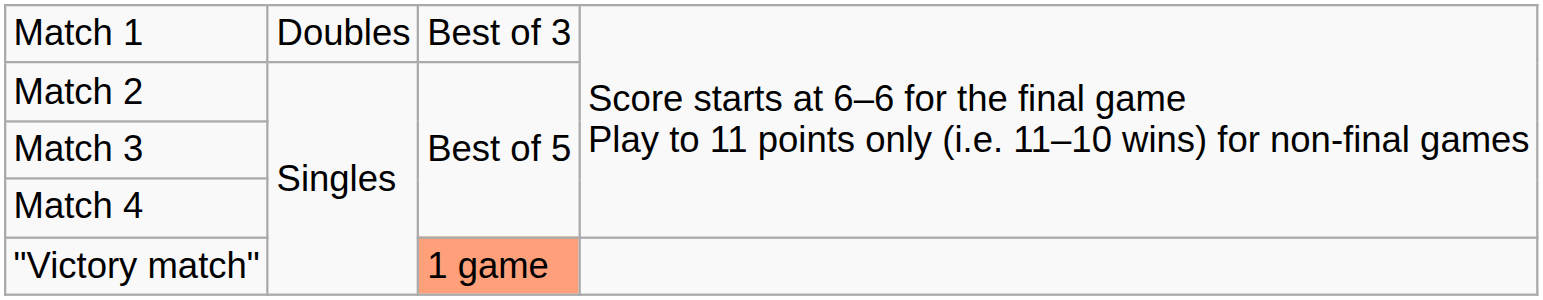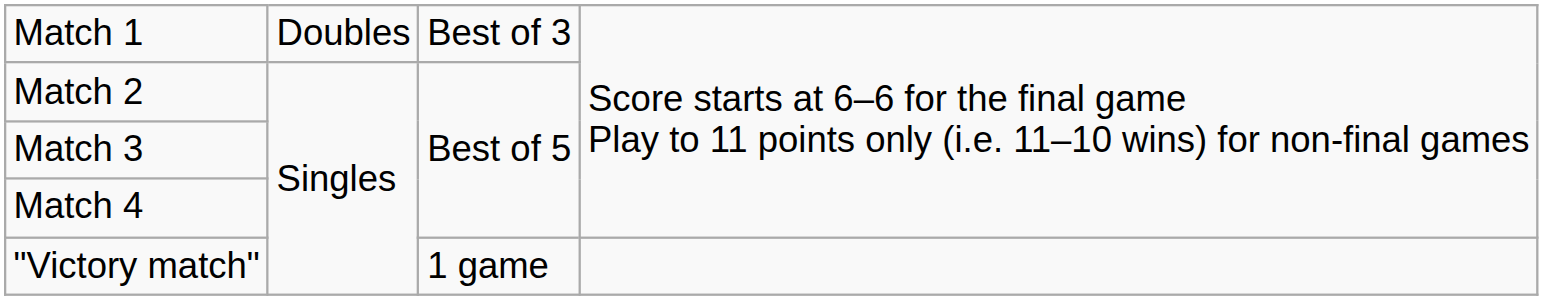"Victory match" | column 3: lightsalmon background -> no background
